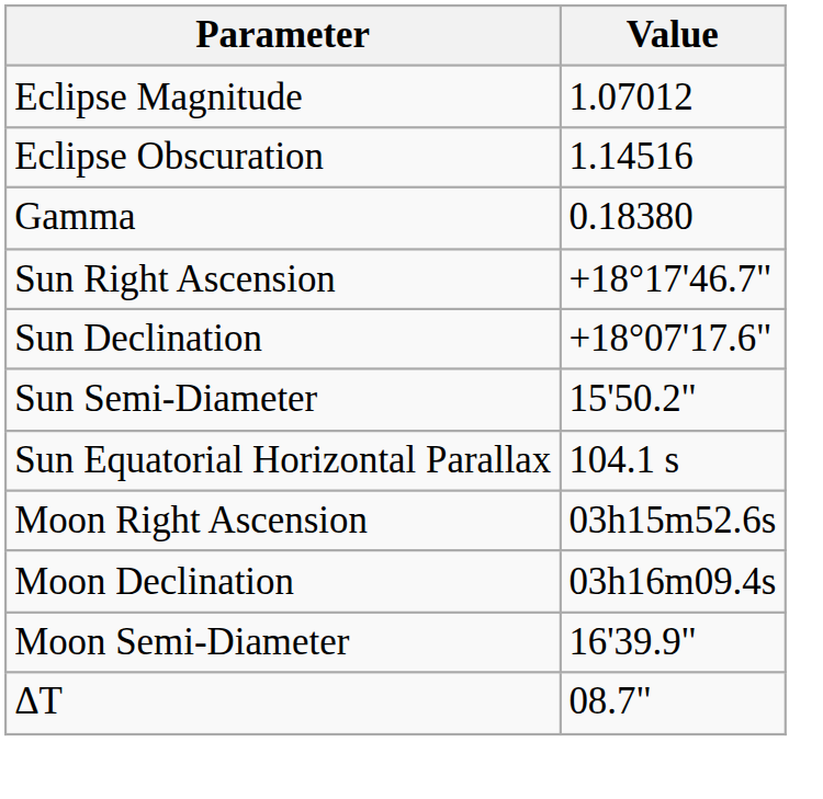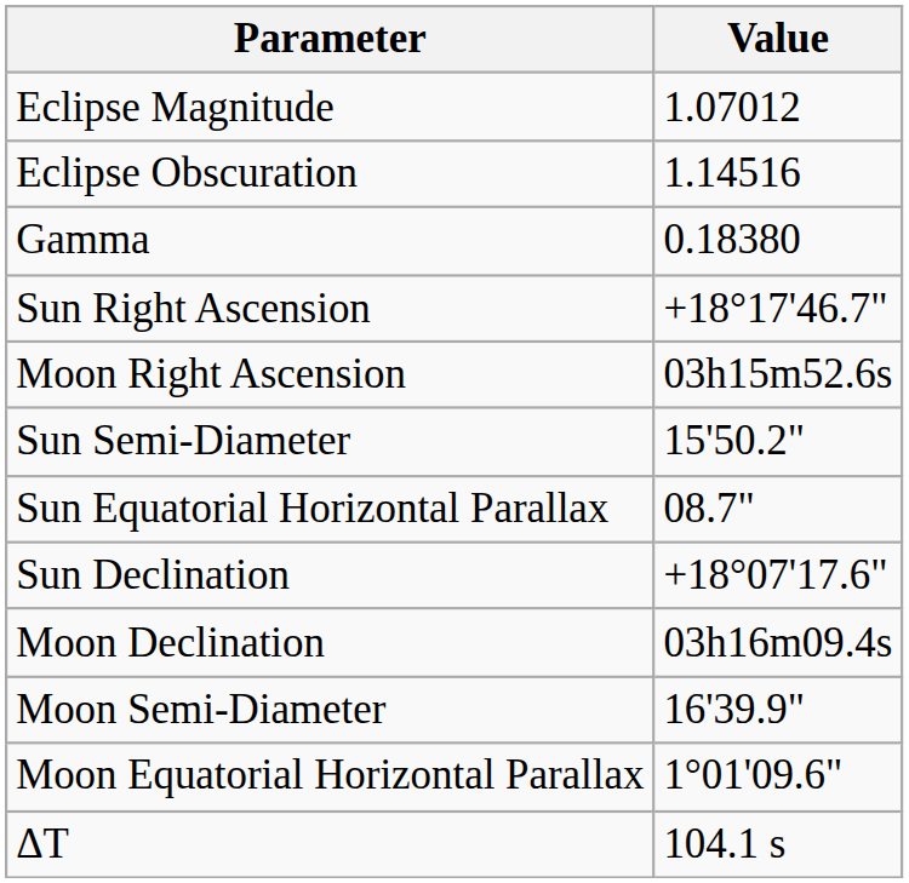rows swapped: Sun Declination <-> Moon Right Ascension
Sun Equatorial Horizontal Parallax | Value: 104.1 s -> 08.7"
+ row: Moon Equatorial Horizontal Parallax | 1°01'09.6"
ΔT | Value: 08.7" -> 104.1 s
